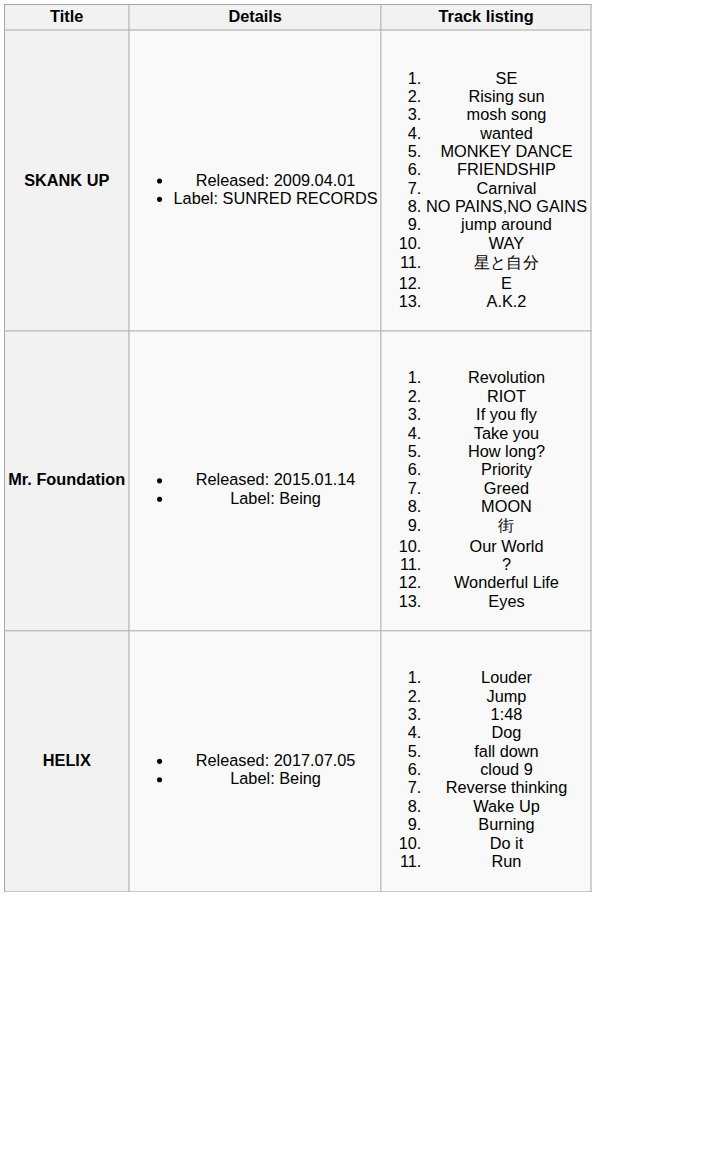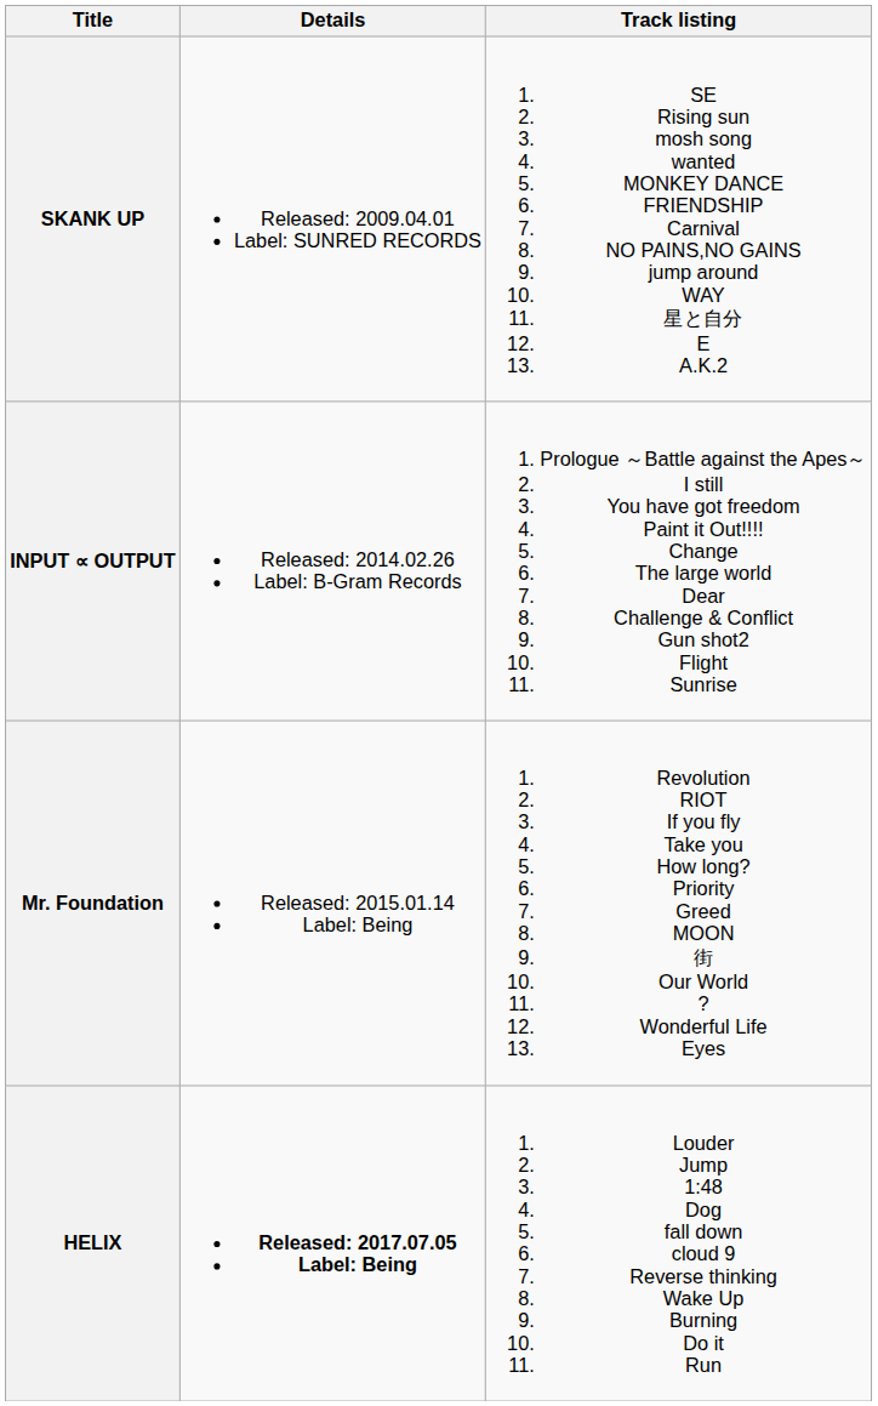+ row: INPUT ∝ OUTPUT | Released: 2014.02.26 Label: B-Gram Records | Prologue ～Battle against the Apes～ I still You have got freedom Paint it Out!!!! Change The large world Dear Challenge & Conflict Gun shot2 Flight Sunrise
HELIX | Details: normal -> bold
